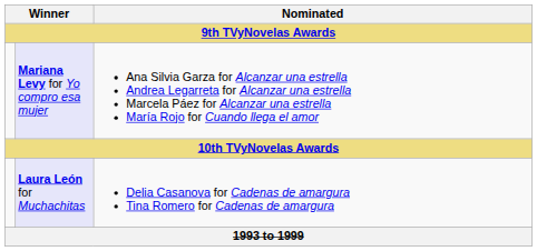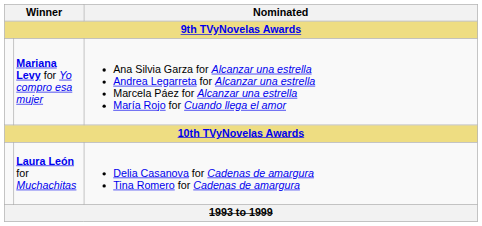Mariana Levy for Yo compro esa mujer | column 2: lavender background -> no background
Laura León for Muchachitas | column 2: lavender background -> no background
